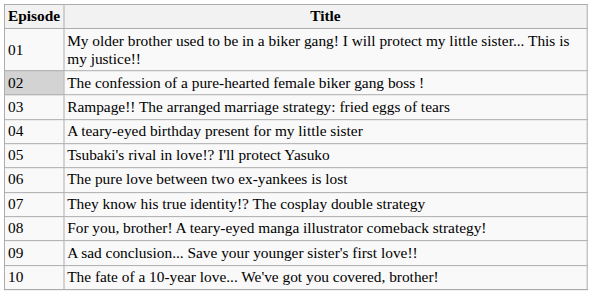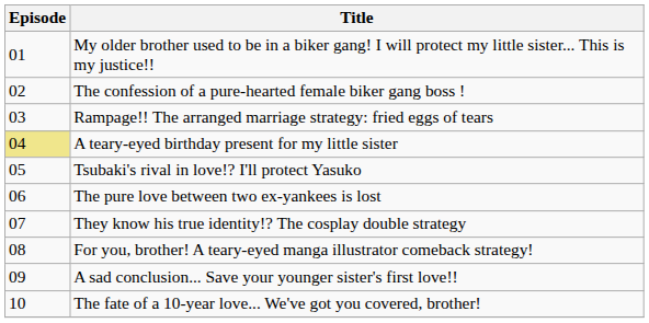The confession of a pure-hearted female biker gang boss ! | Episode: lightgrey background -> no background
A teary-eyed birthday present for my little sister | Episode: no background -> khaki background
